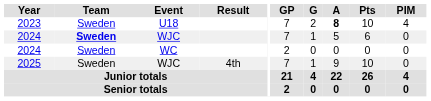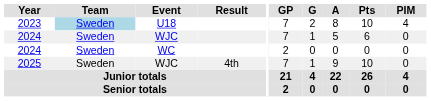2023 | Team: no background -> lightblue background
2023 | A: bold -> normal
2024 / WJC | Team: bold -> normal
